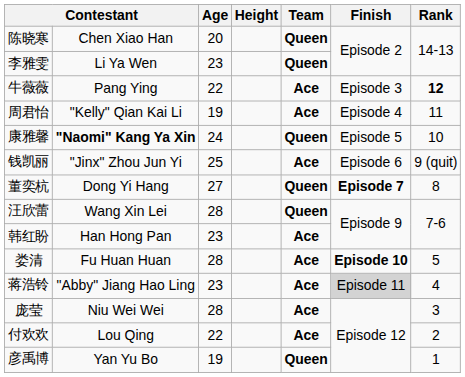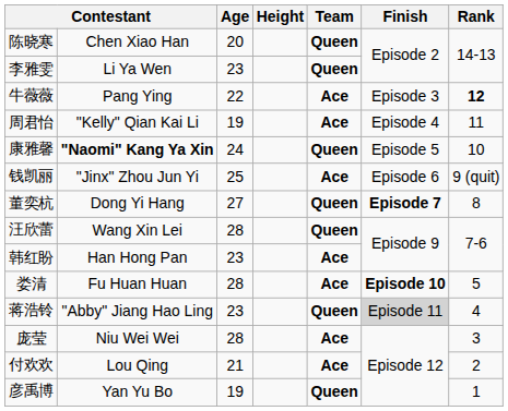蒋浩铃 | Team: Ace -> Queen
付欢欢 | Age: 22 -> 21
